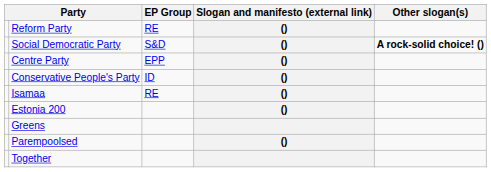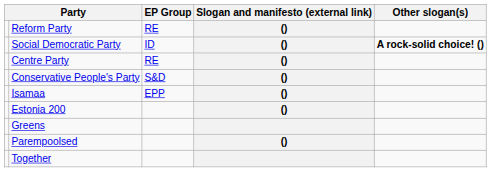Social Democratic Party | EP Group: S&D -> ID
Centre Party | EP Group: EPP -> RE
Conservative People's Party | EP Group: ID -> S&D
Isamaa | EP Group: RE -> EPP
